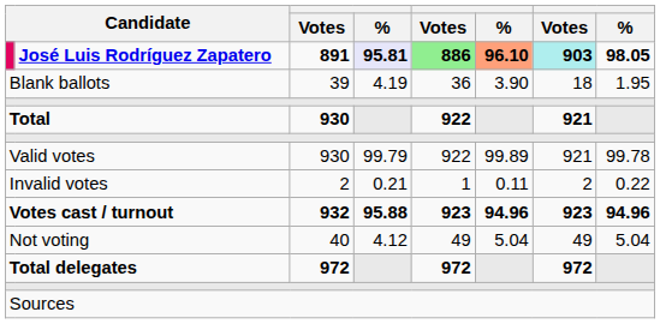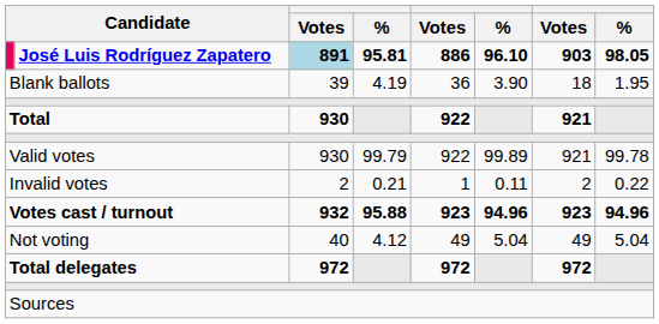José Luis Rodríguez Zapatero | column 3: no background -> lightblue background
José Luis Rodríguez Zapatero | column 4: lavender background -> no background
José Luis Rodríguez Zapatero | column 5: lightgreen background -> no background
José Luis Rodríguez Zapatero | column 6: lightsalmon background -> no background
José Luis Rodríguez Zapatero | column 7: paleturquoise background -> no background
